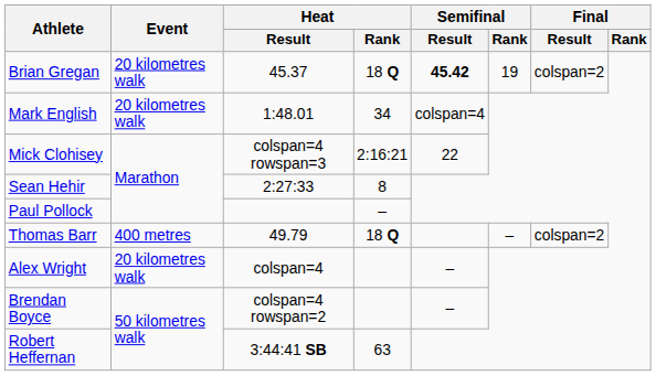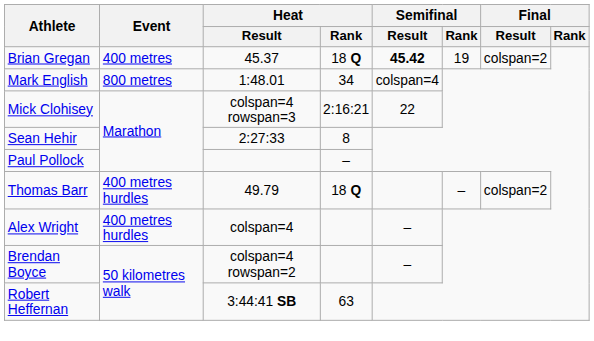Brian Gregan | Event: 20 kilometres walk -> 400 metres
Mark English | Event: 20 kilometres walk -> 800 metres
Thomas Barr | Event: 400 metres -> 400 metres hurdles
Alex Wright | Event: 20 kilometres walk -> 400 metres hurdles
